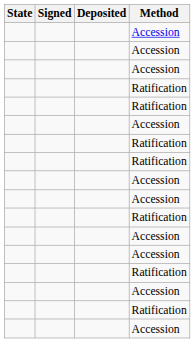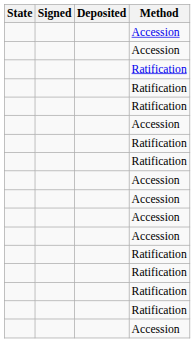row 4 | Method: Accession -> Ratification
row 12 | Method: Ratification -> Accession
row 14 | Method: Accession -> Ratification
row 16 | Method: Accession -> Ratification
